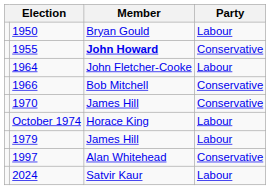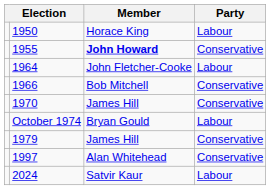1950 | Member: Bryan Gould -> Horace King
October 1974 | Member: Horace King -> Bryan Gould
1979 | Party: Labour -> Conservative
